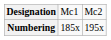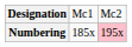Numbering | column 3: no background -> pink background
